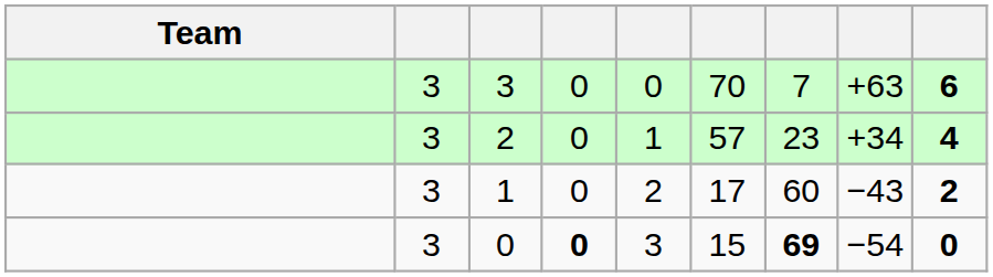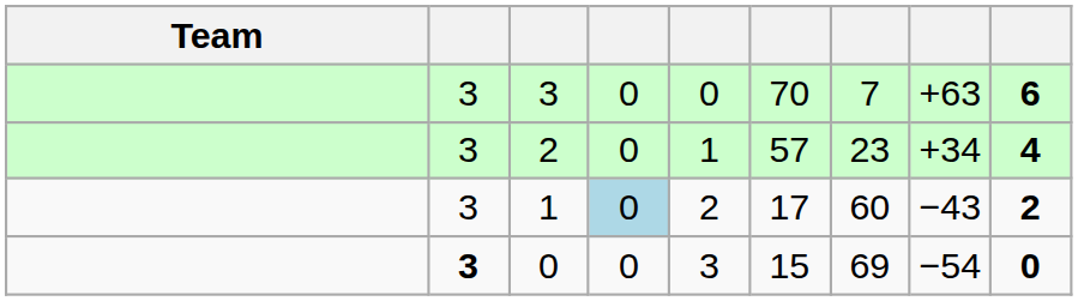row 4 | column 4: no background -> lightblue background
row 5 | column 2: normal -> bold
row 5 | column 4: bold -> normal
row 5 | column 7: bold -> normal
